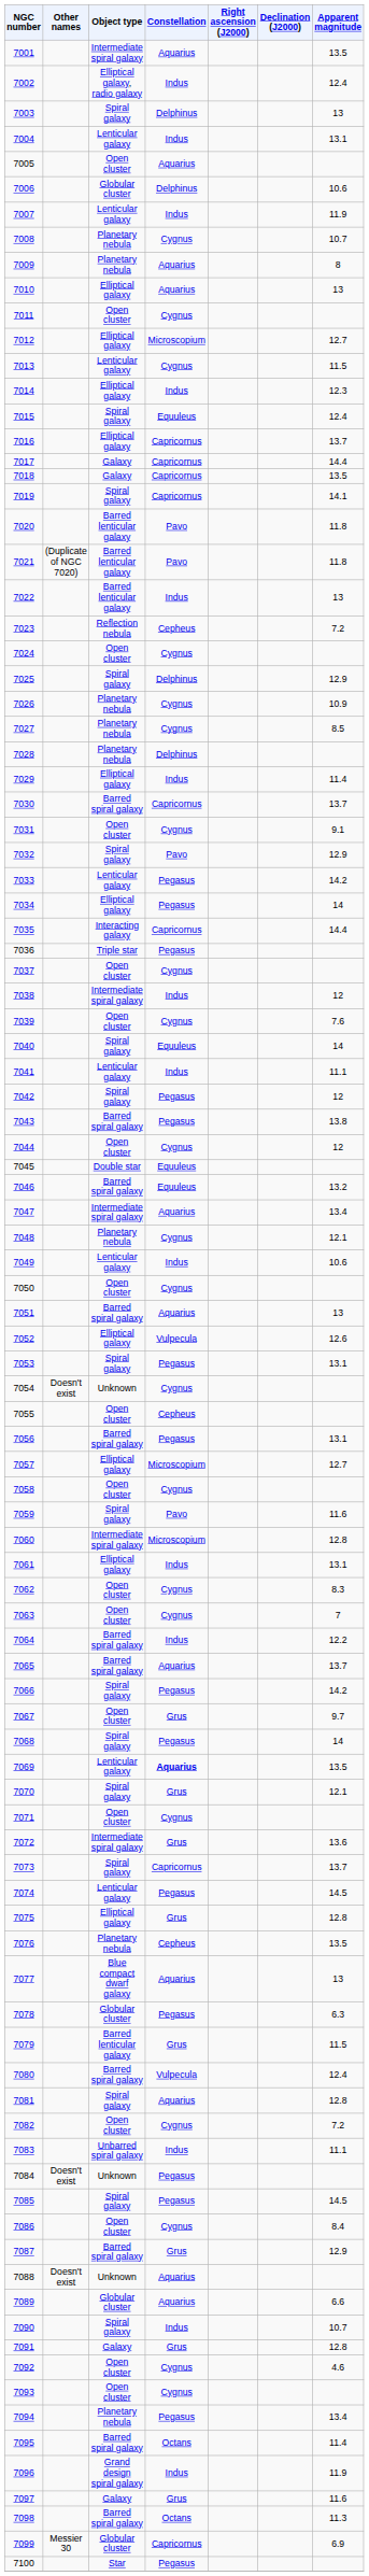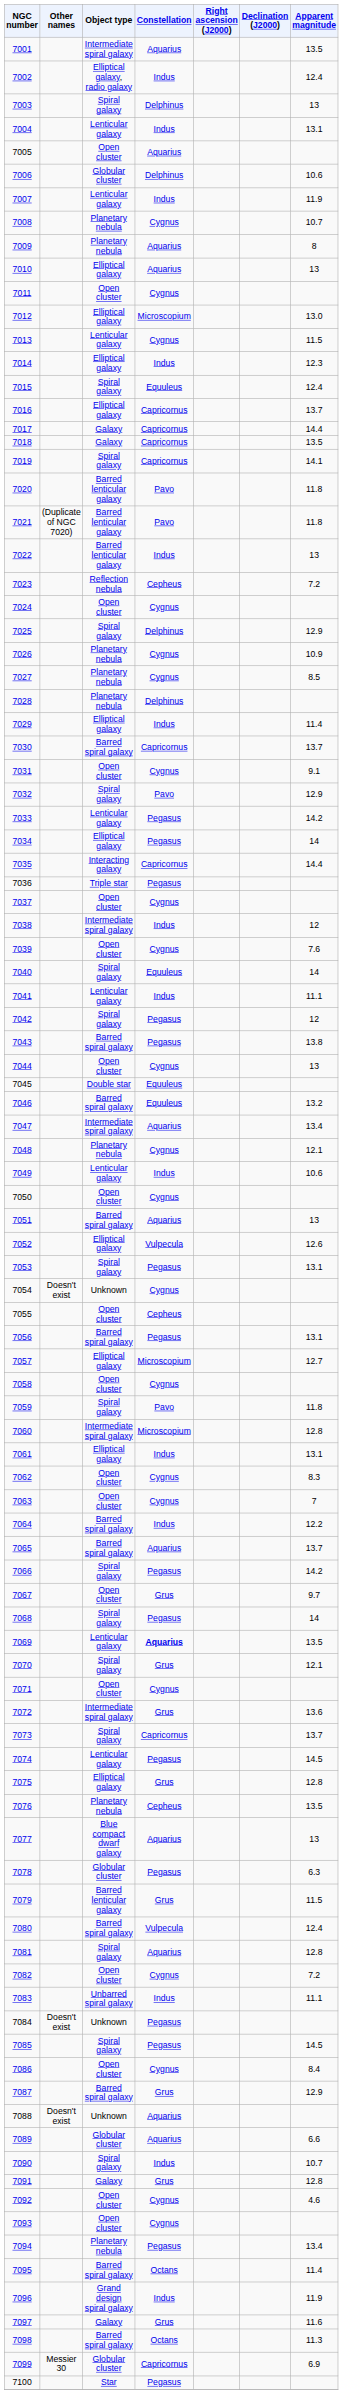7012 | Apparent magnitude: 12.7 -> 13.0
7044 | Apparent magnitude: 12 -> 13
7059 | Apparent magnitude: 11.6 -> 11.8
